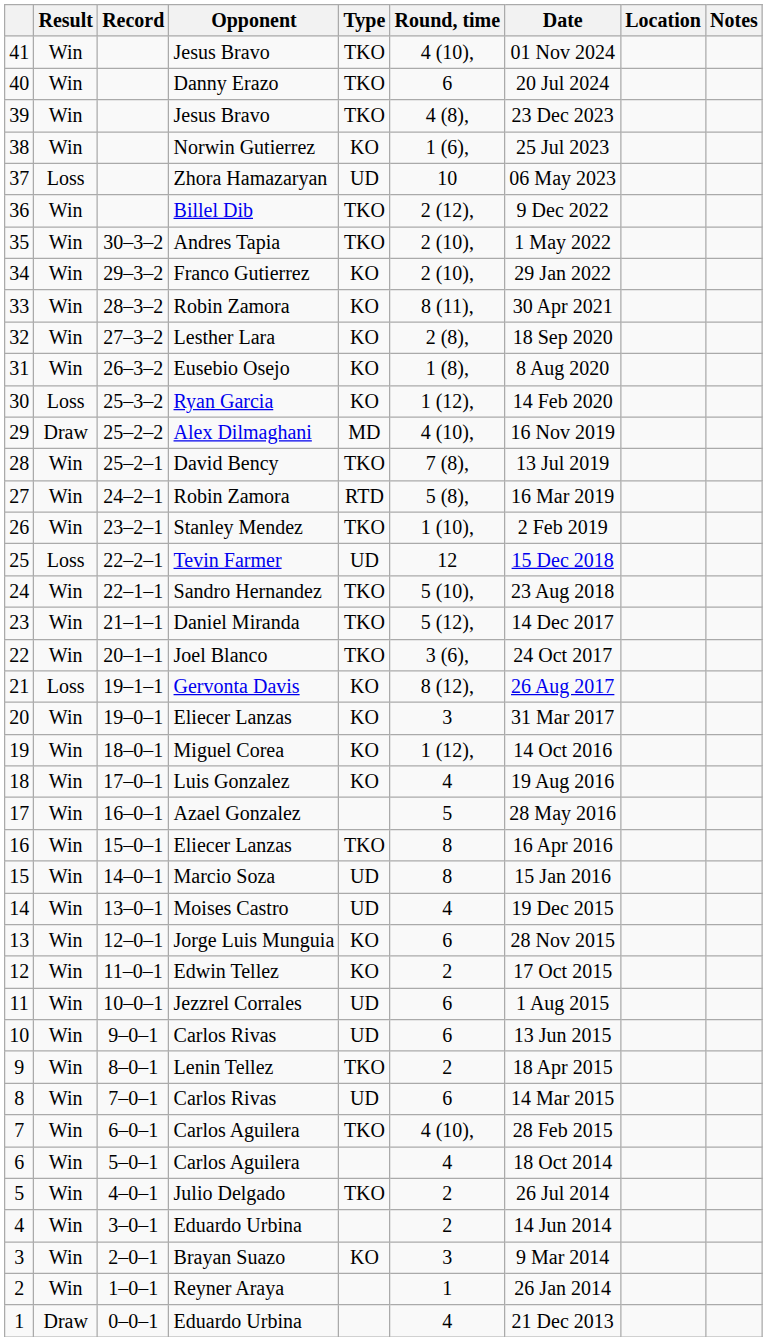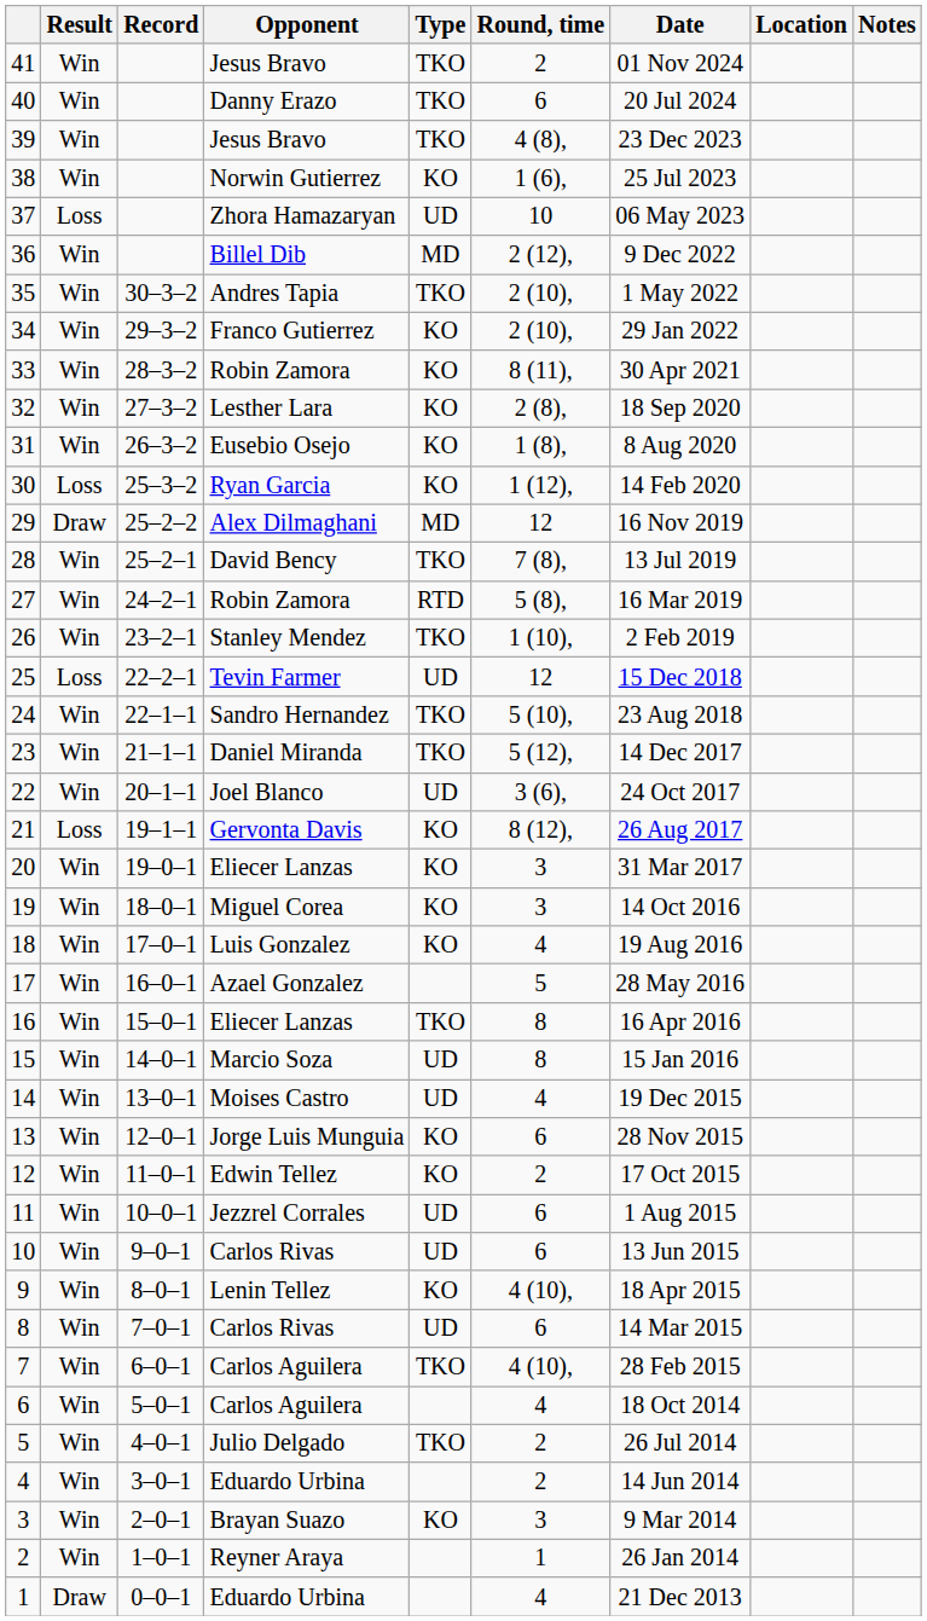41 | Round, time: 4 (10), -> 2
36 | Type: TKO -> MD
29 | Round, time: 4 (10), -> 12
22 | Type: TKO -> UD
19 | Round, time: 1 (12), -> 3
9 | Type: TKO -> KO
9 | Round, time: 2 -> 4 (10),
